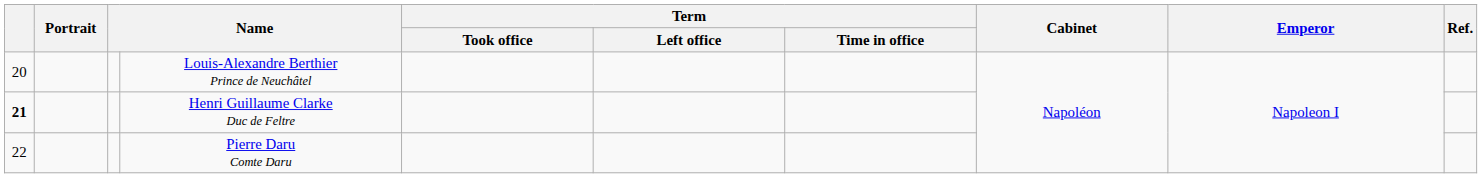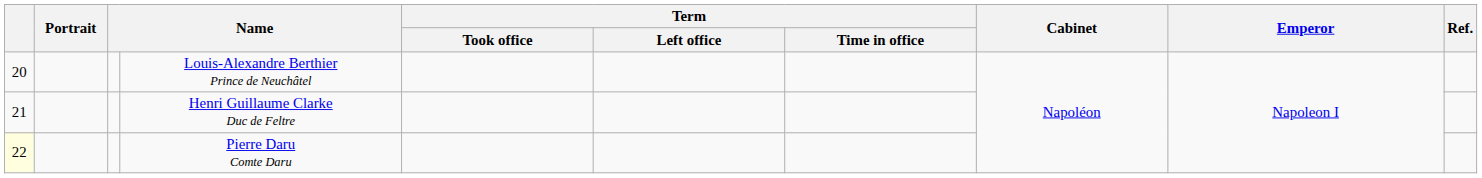Henri Guillaume Clarke Duc de Feltre | column 1: bold -> normal
Pierre Daru Comte Daru | column 1: no background -> lightyellow background
